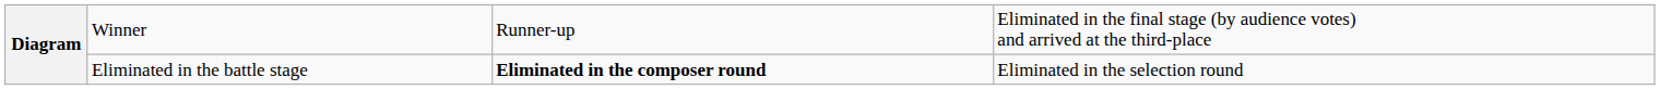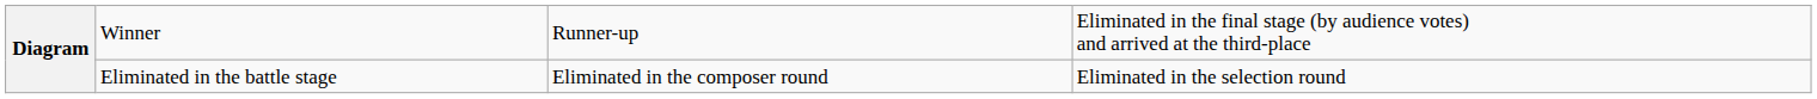Diagram / Eliminated in the battle stage | column 3: bold -> normal
